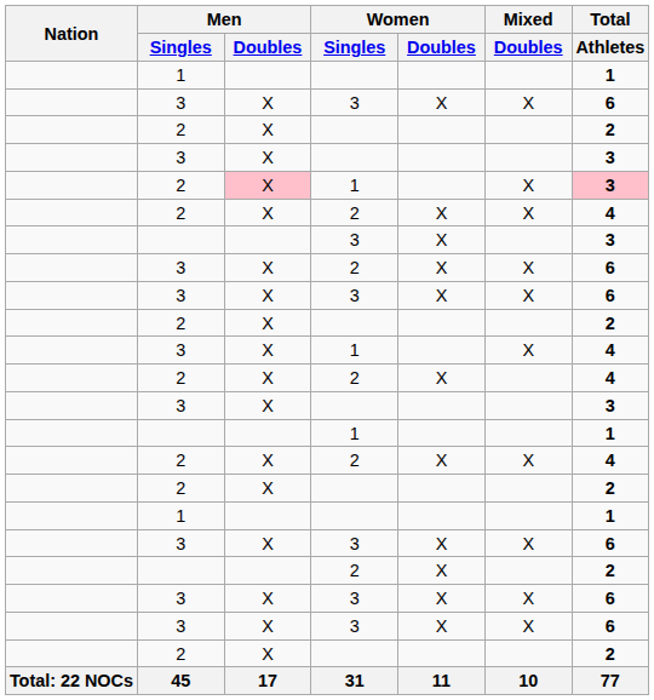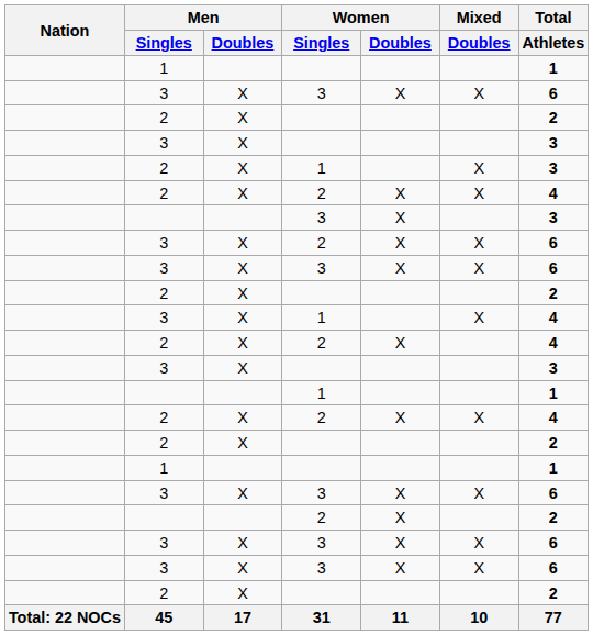2 / 1 | Men / Doubles: pink background -> no background
2 / 1 | Total / Athletes: pink background -> no background
